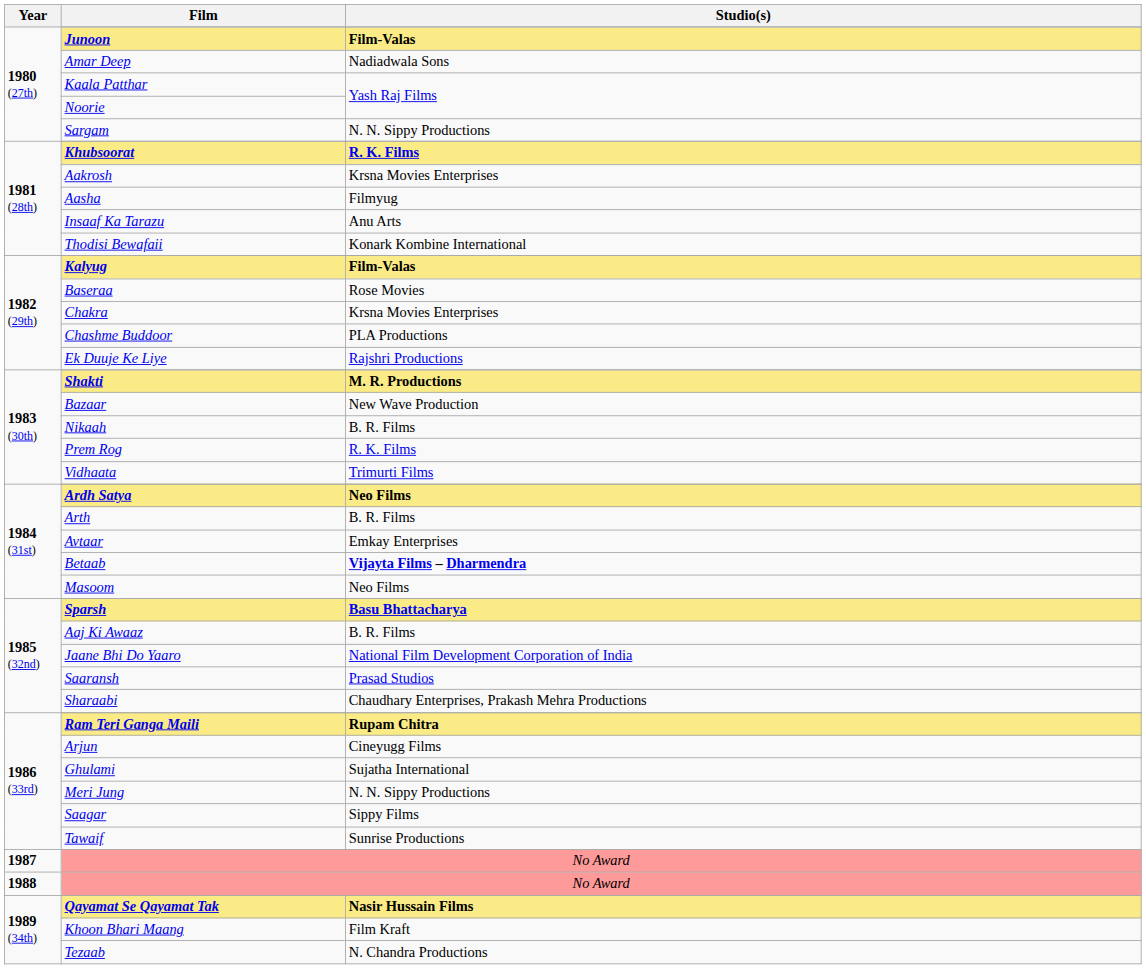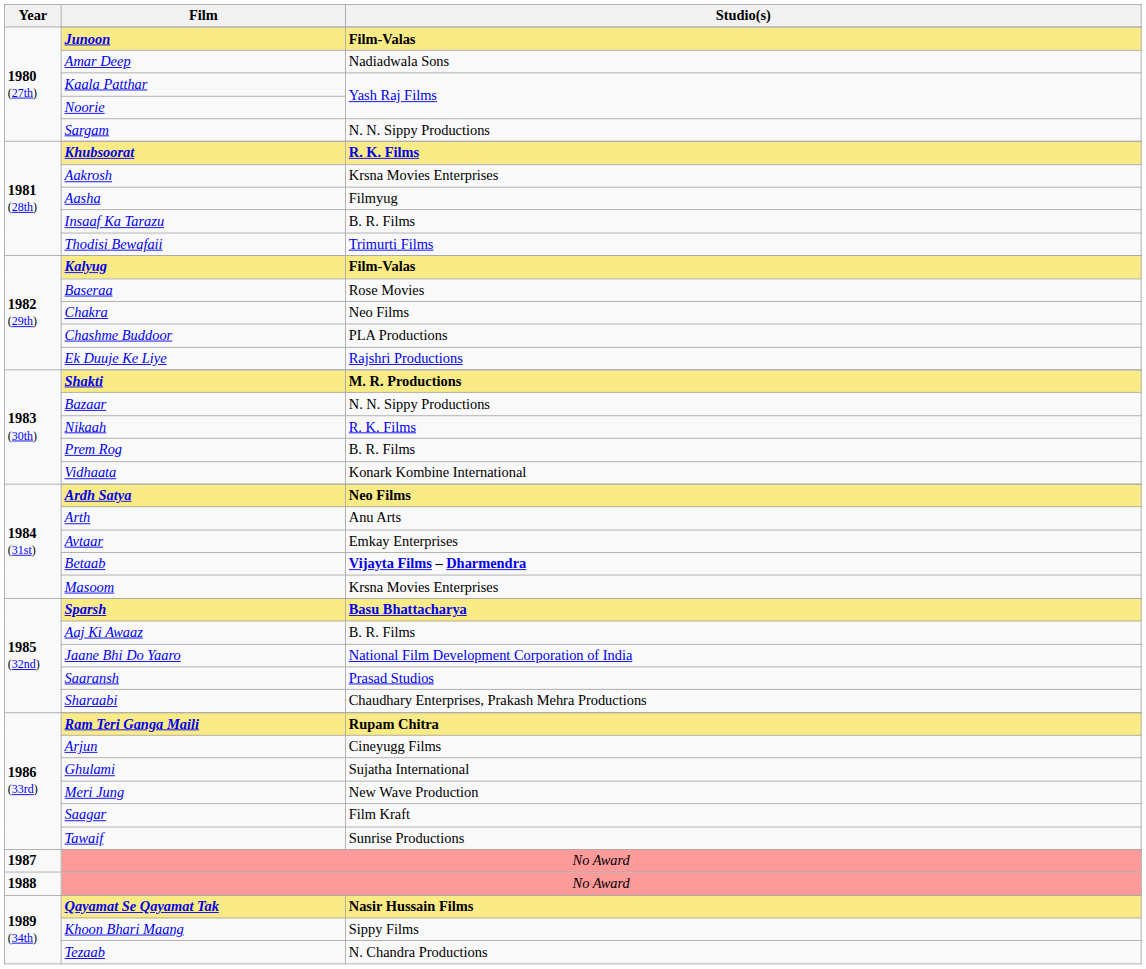Insaaf Ka Tarazu | Studio(s): Anu Arts -> B. R. Films
Thodisi Bewafaii | Studio(s): Konark Kombine International -> Trimurti Films
Chakra | Studio(s): Krsna Movies Enterprises -> Neo Films
Bazaar | Studio(s): New Wave Production -> N. N. Sippy Productions
Nikaah | Studio(s): B. R. Films -> R. K. Films
Prem Rog | Studio(s): R. K. Films -> B. R. Films
Vidhaata | Studio(s): Trimurti Films -> Konark Kombine International
Arth | Studio(s): B. R. Films -> Anu Arts
Masoom | Studio(s): Neo Films -> Krsna Movies Enterprises
Meri Jung | Studio(s): N. N. Sippy Productions -> New Wave Production
Saagar | Studio(s): Sippy Films -> Film Kraft
Khoon Bhari Maang | Studio(s): Film Kraft -> Sippy Films
